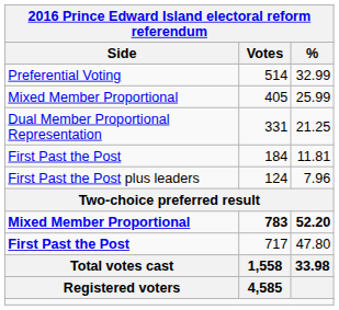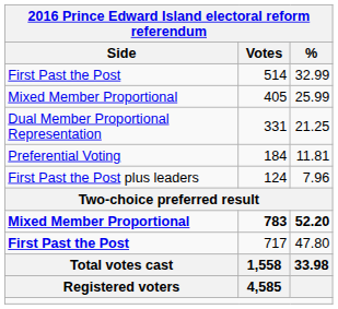514 | Side: Preferential Voting -> First Past the Post
184 | Side: First Past the Post -> Preferential Voting
